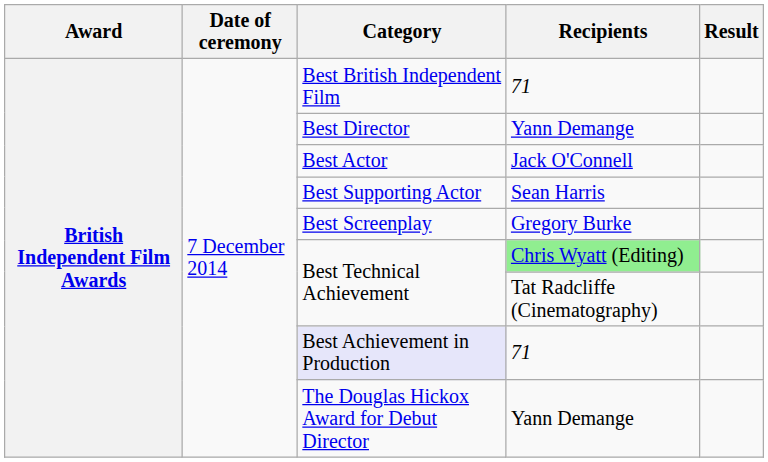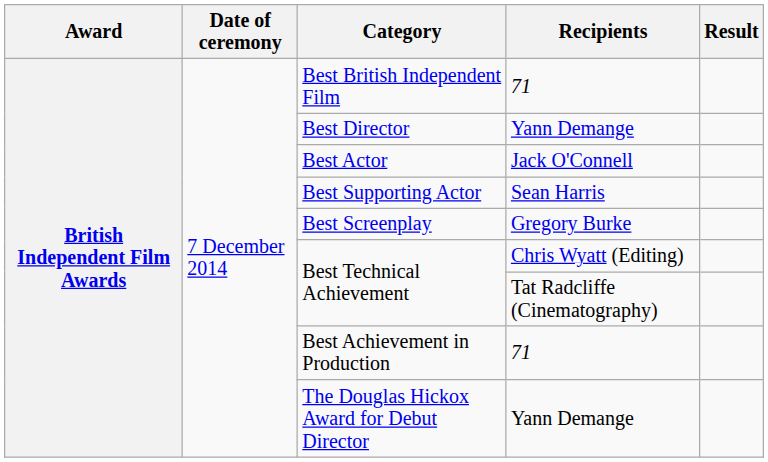Best Technical Achievement / Chris Wyatt (Editing) | Recipients: lightgreen background -> no background
Best Achievement in Production | Category: lavender background -> no background
